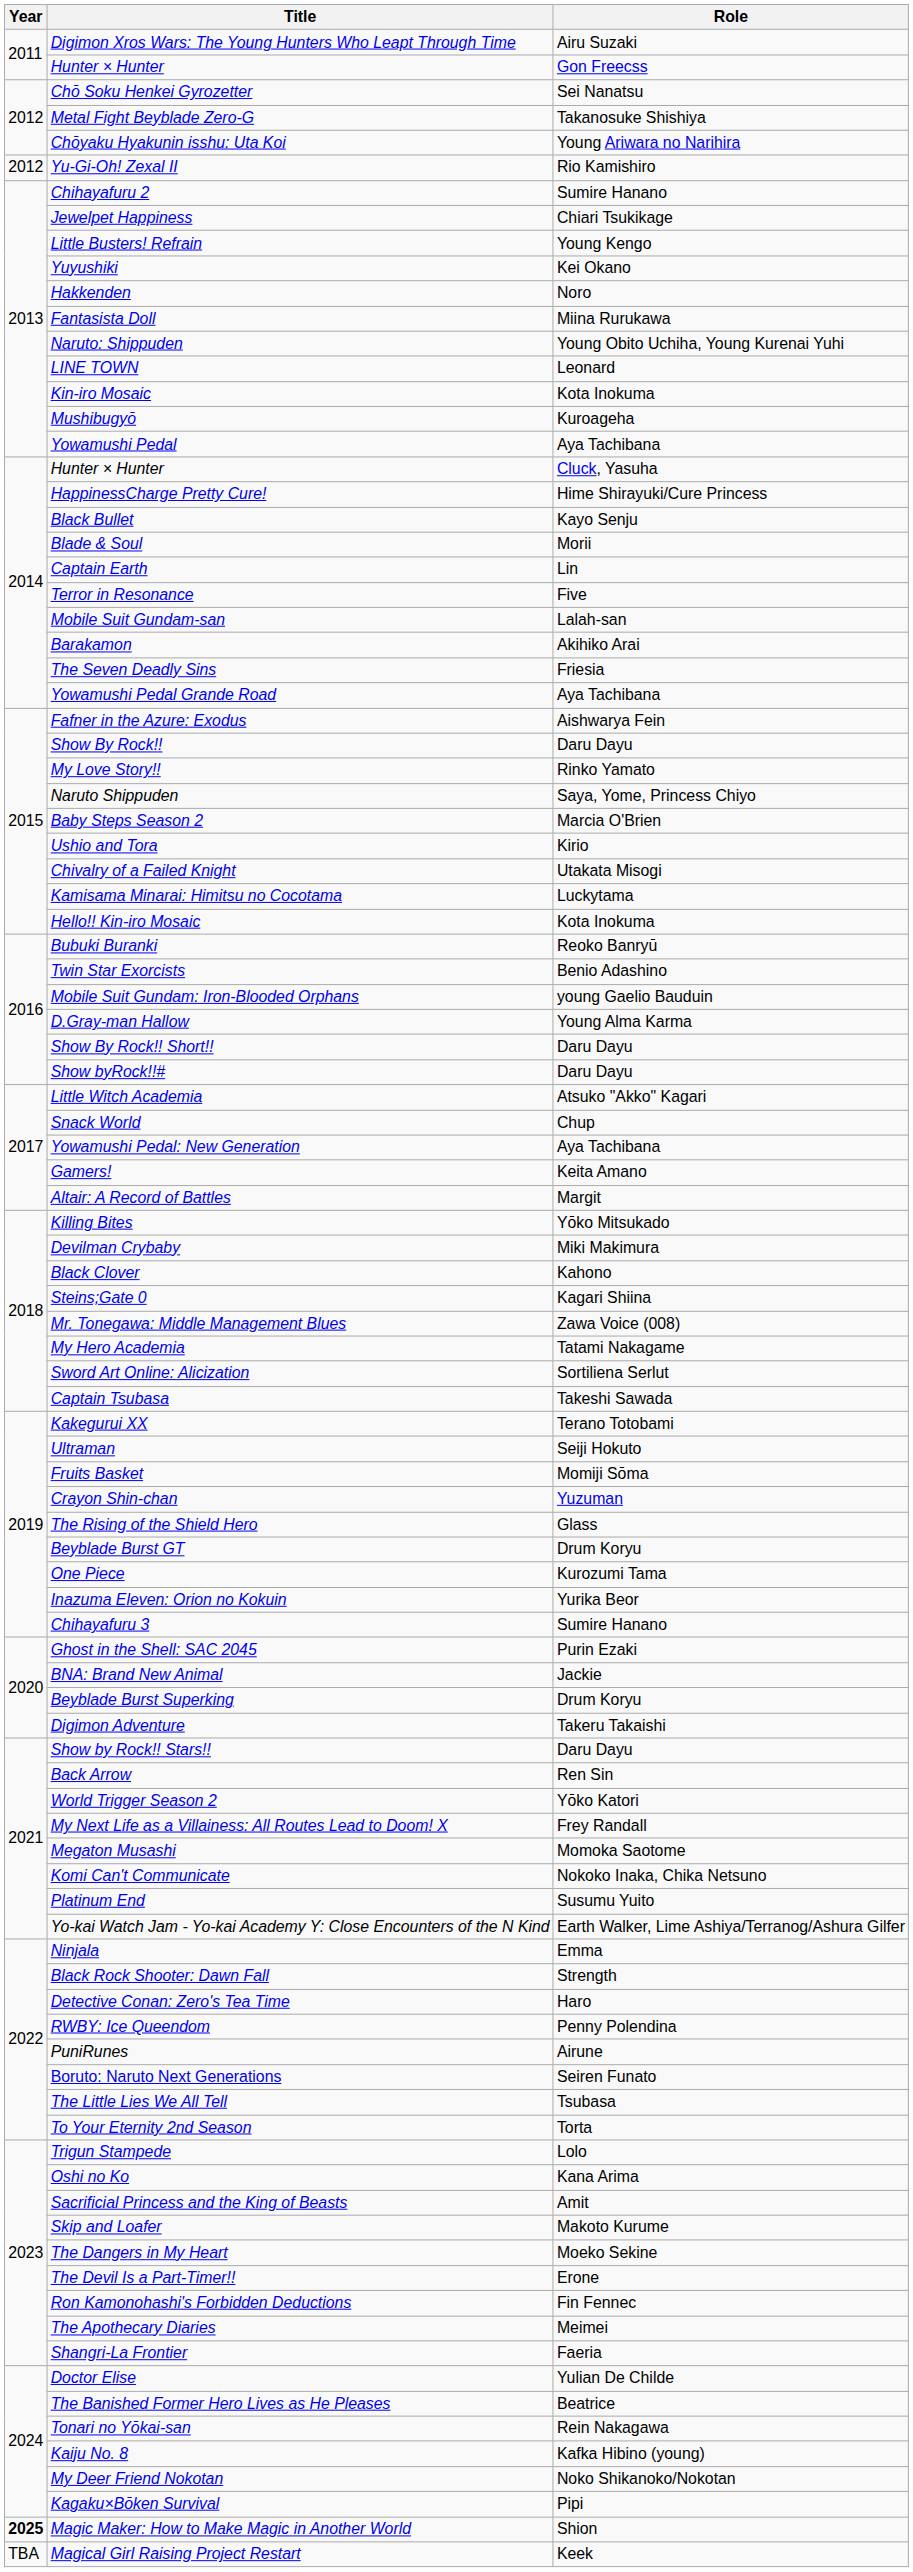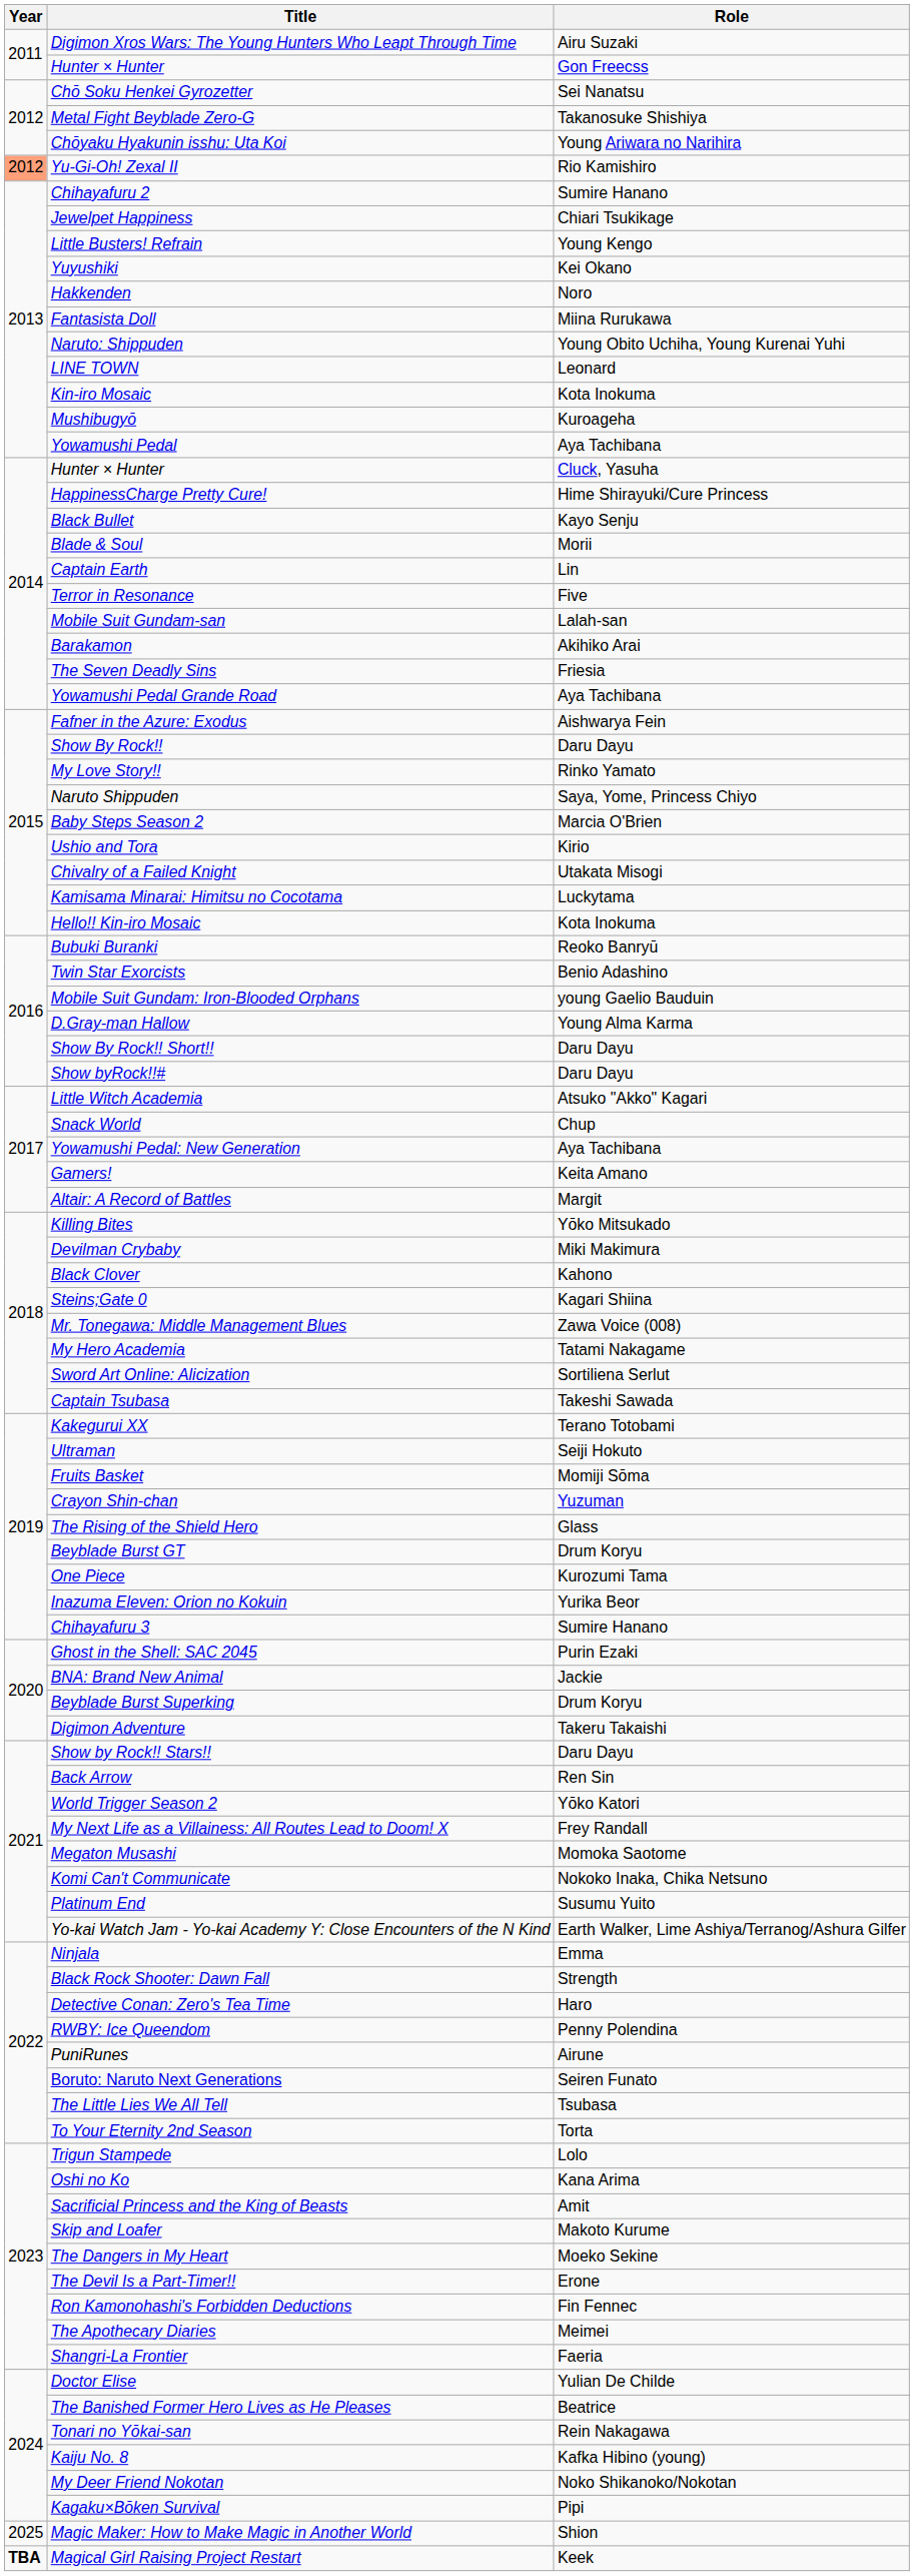Yu-Gi-Oh! Zexal II | Year: no background -> lightsalmon background
Magic Maker: How to Make Magic in Another World | Year: bold -> normal
Magical Girl Raising Project Restart | Year: normal -> bold
